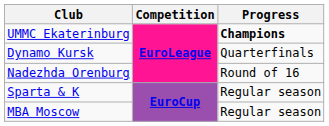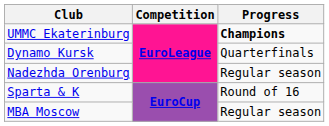Nadezhda Orenburg | Progress: Round of 16 -> Regular season
Sparta & K | Progress: Regular season -> Round of 16
